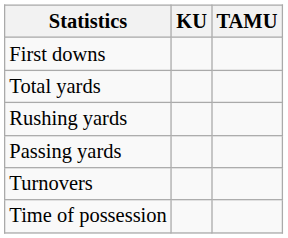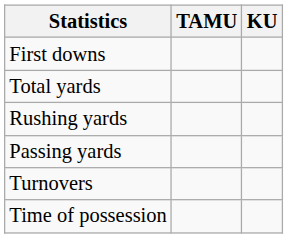columns swapped: KU <-> TAMU
